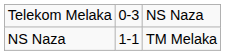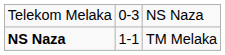row 2 | column 1: normal -> bold
